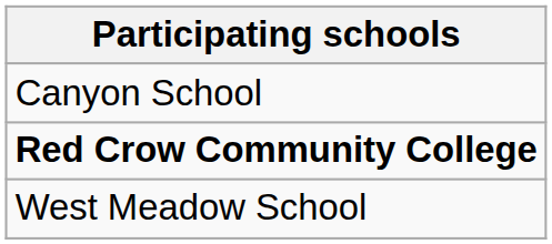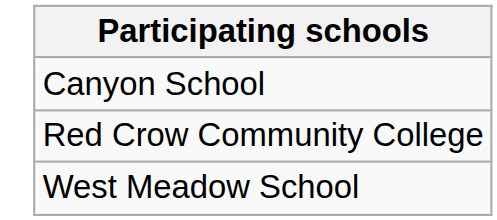row 3 | column 1: bold -> normal
